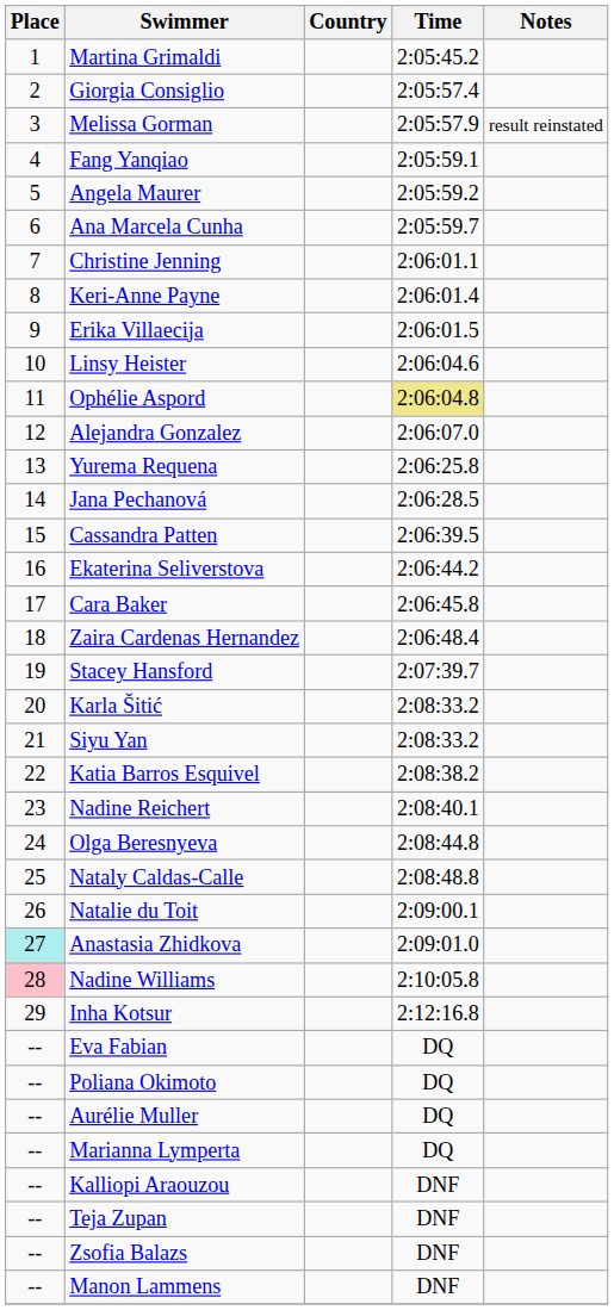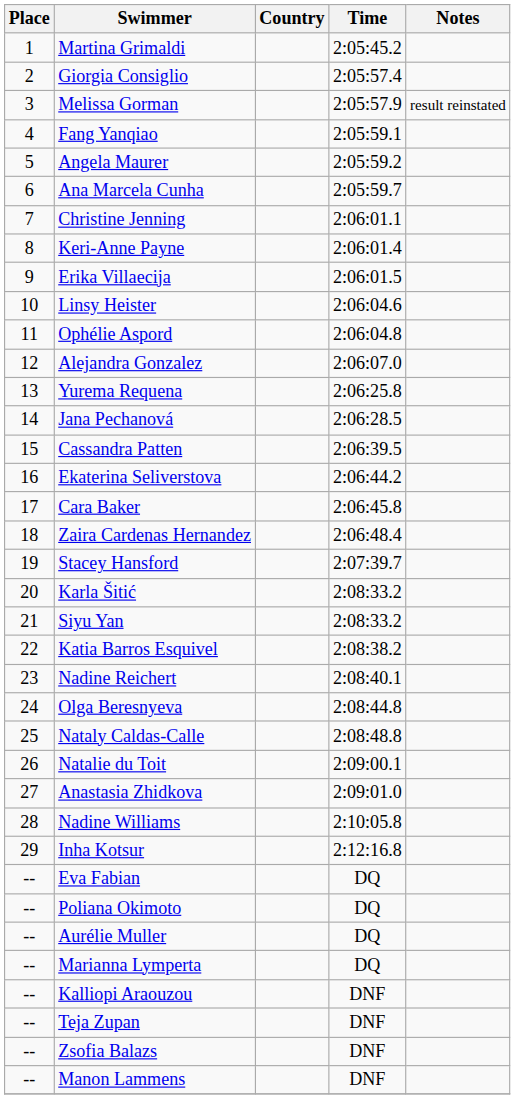Ophélie Aspord | Time: khaki background -> no background
Anastasia Zhidkova | Place: paleturquoise background -> no background
Nadine Williams | Place: pink background -> no background
